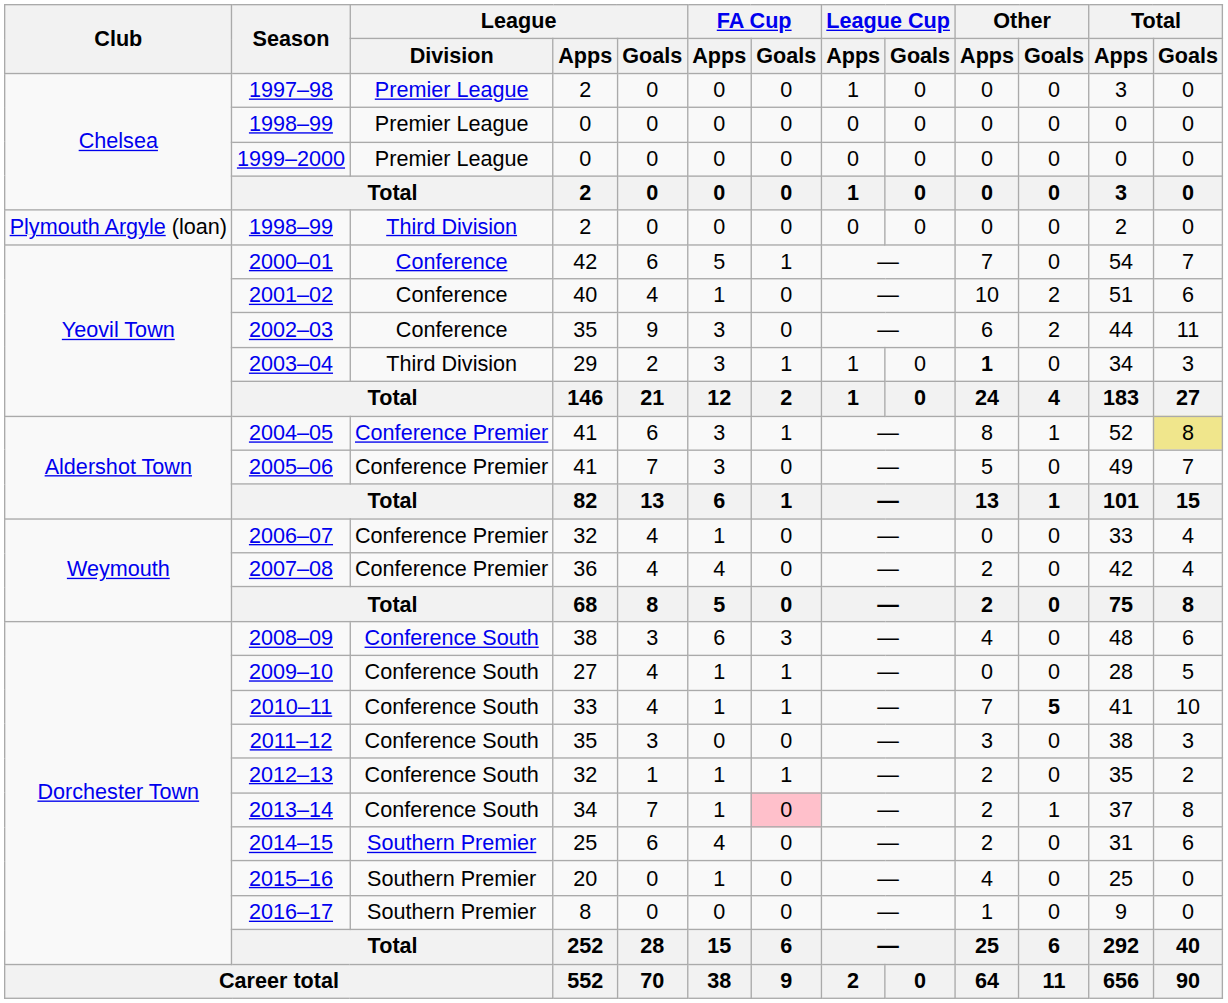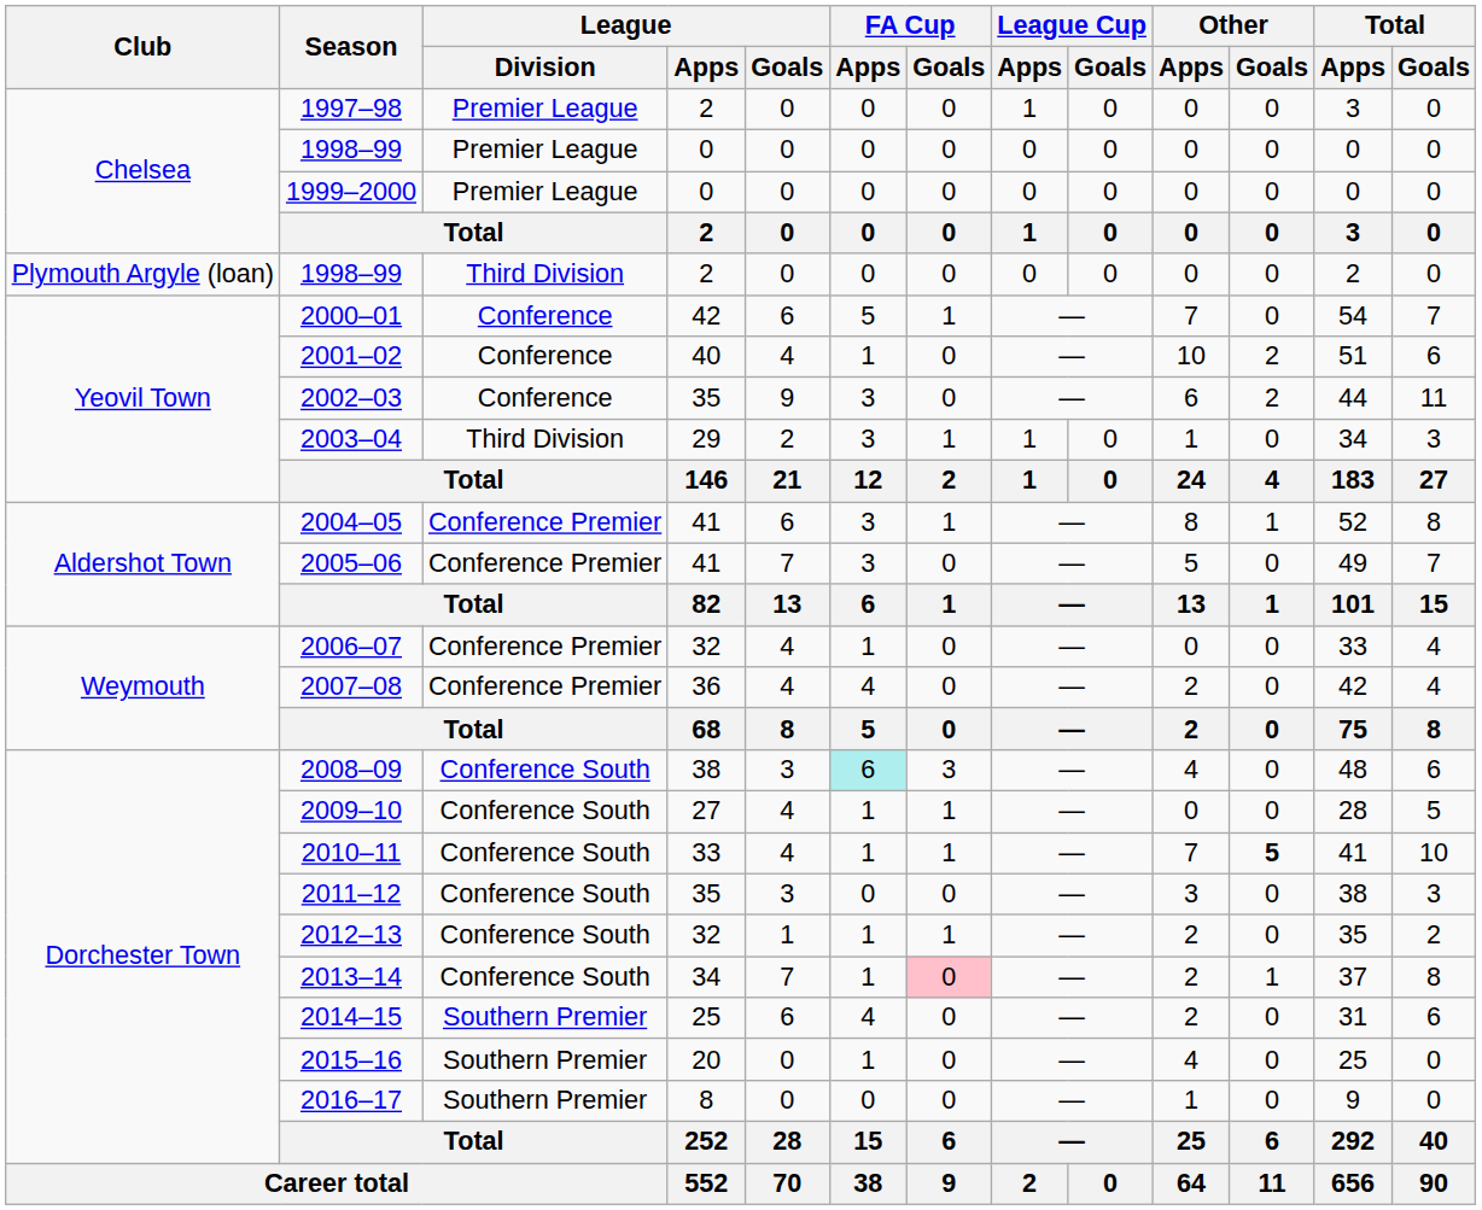2003–04 | Other / Apps: bold -> normal
2004–05 | Total / Goals: khaki background -> no background
2008–09 | FA Cup / Apps: no background -> paleturquoise background
